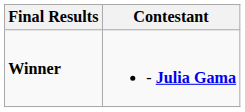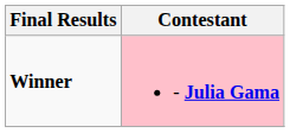Winner | Contestant: no background -> pink background
